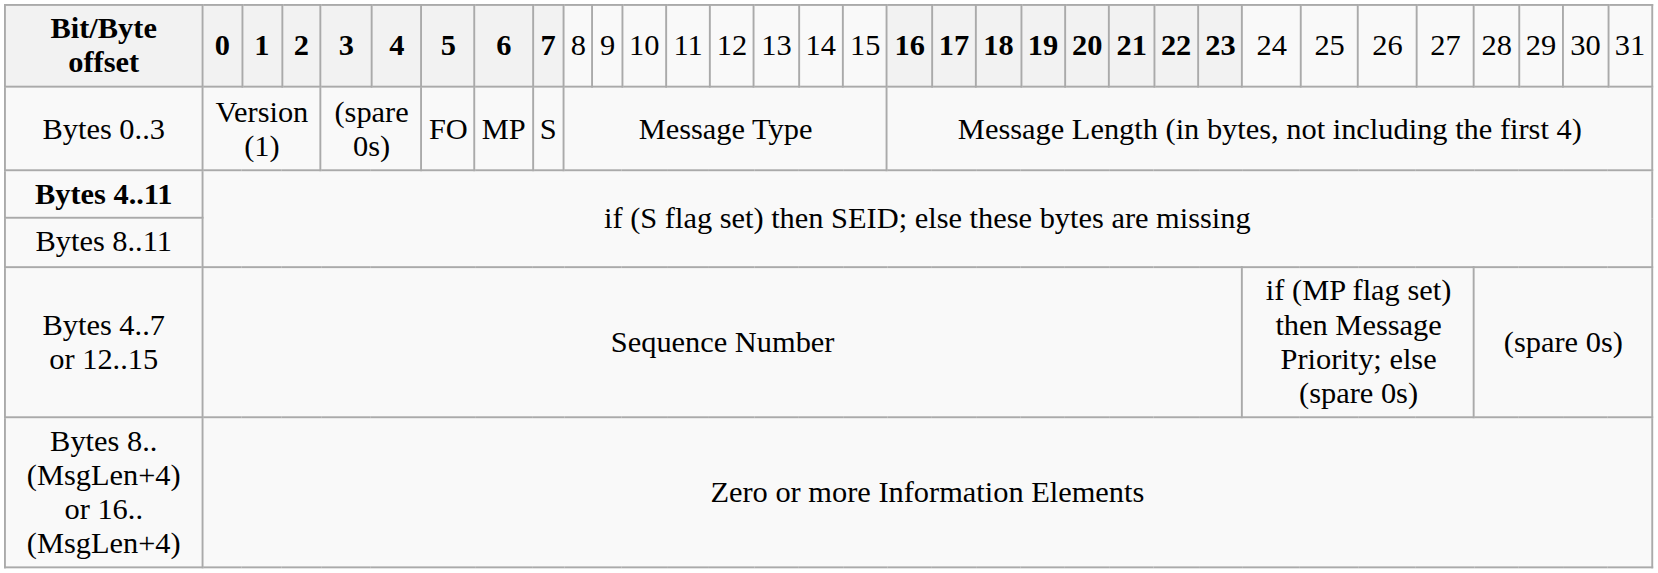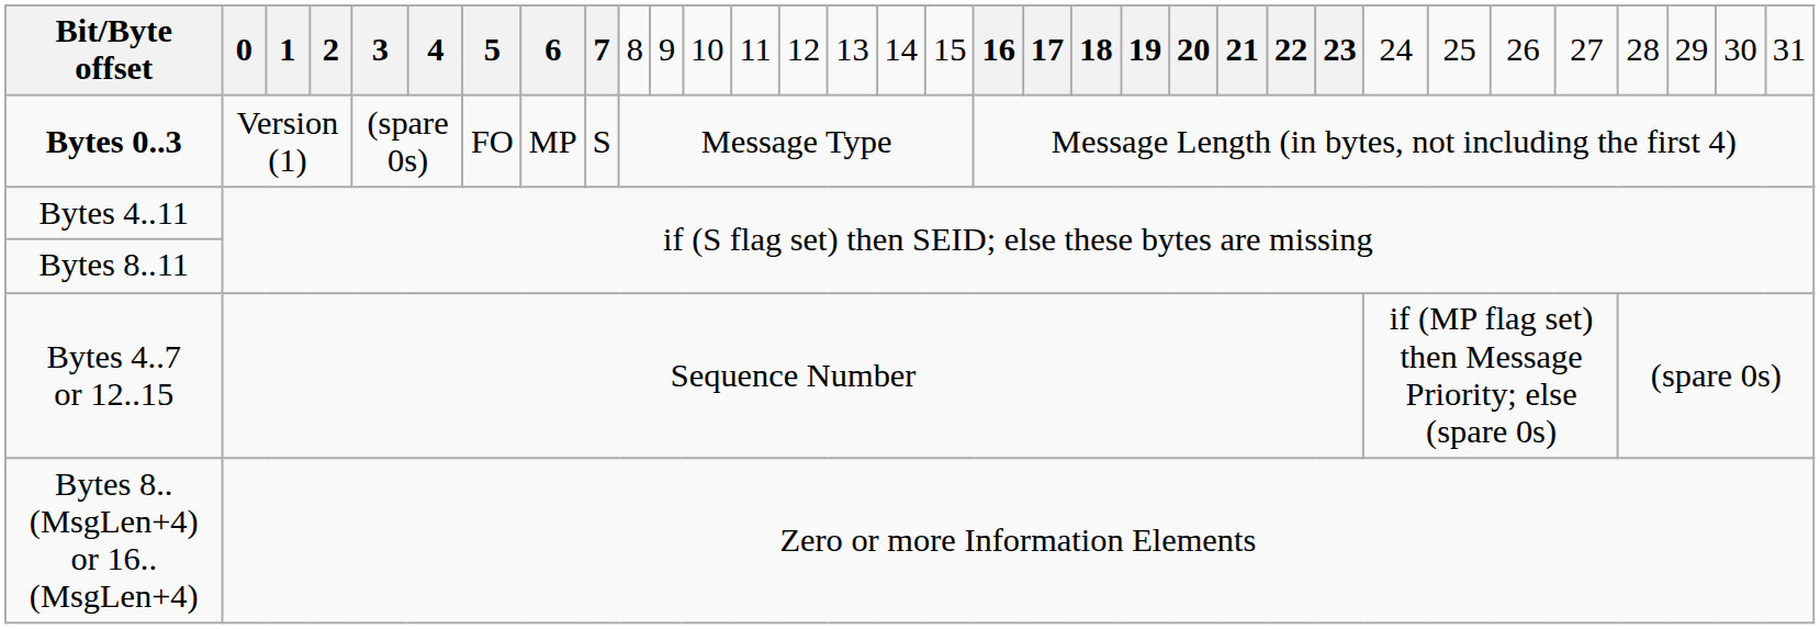Bytes 0..3 | column 1: normal -> bold
Bytes 4..11 | column 1: bold -> normal
